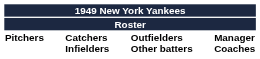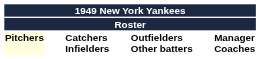Pitchers | column 1: no background -> lightyellow background
